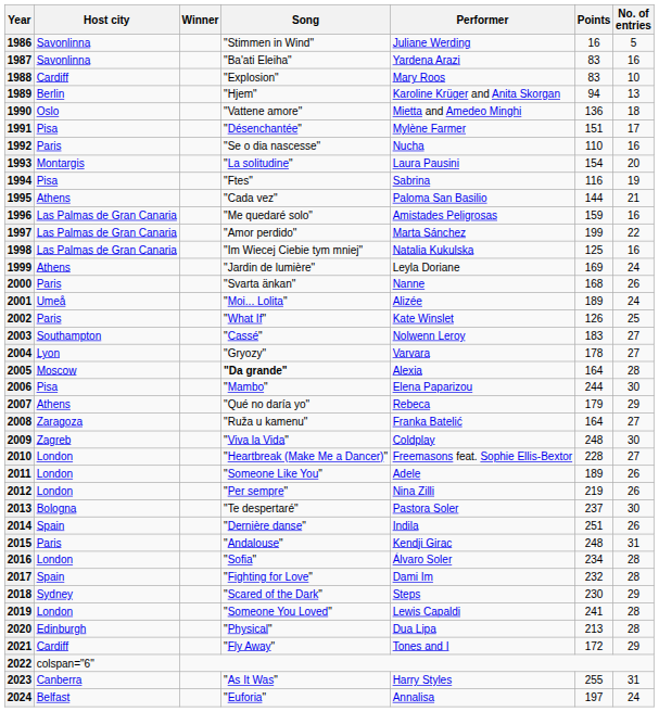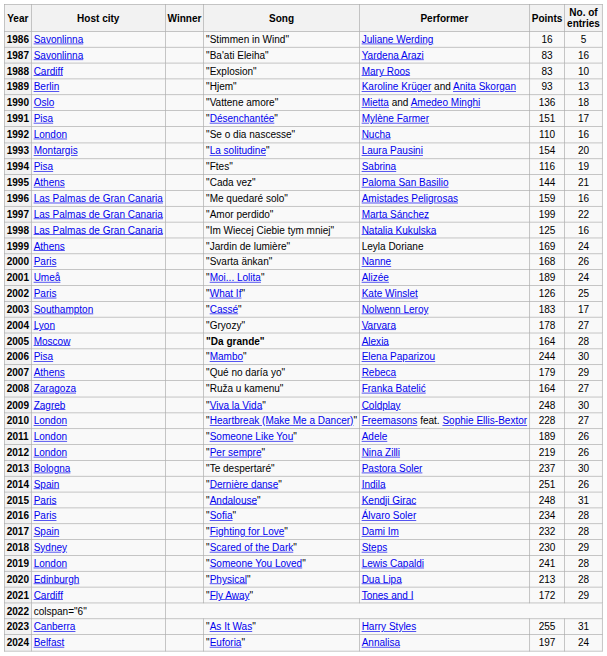1989 | Points: 94 -> 93
1992 | Host city: Paris -> London
2003 | No. of entries: 27 -> 17
2016 | Host city: London -> Paris
